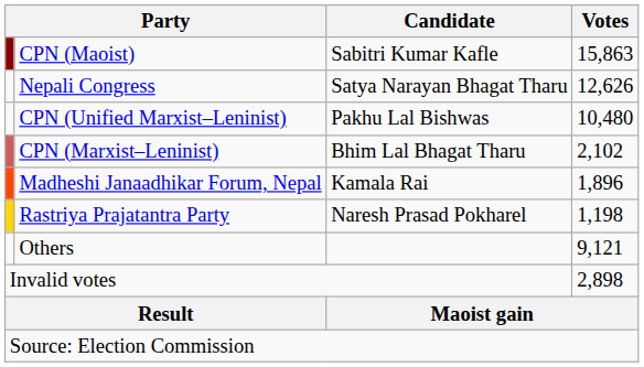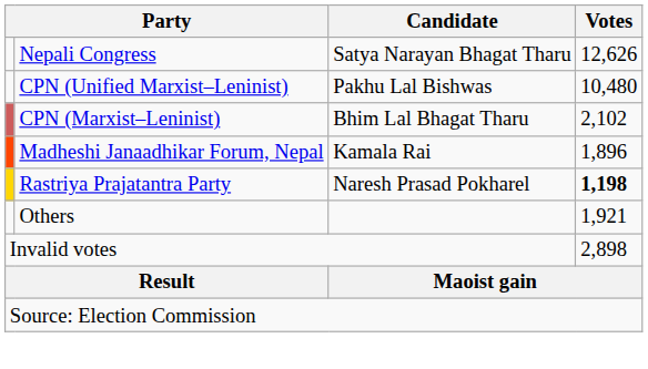- row: CPN (Maoist) | Sabitri Kumar Kafle | 15,863
Rastriya Prajatantra Party | Votes: normal -> bold
Others | Votes: 9,121 -> 1,921
